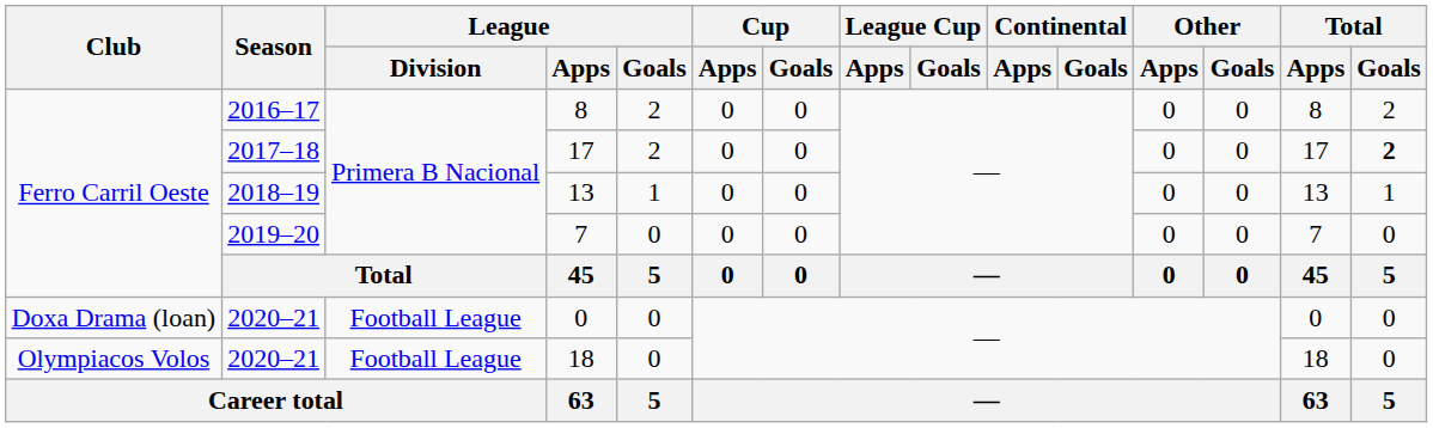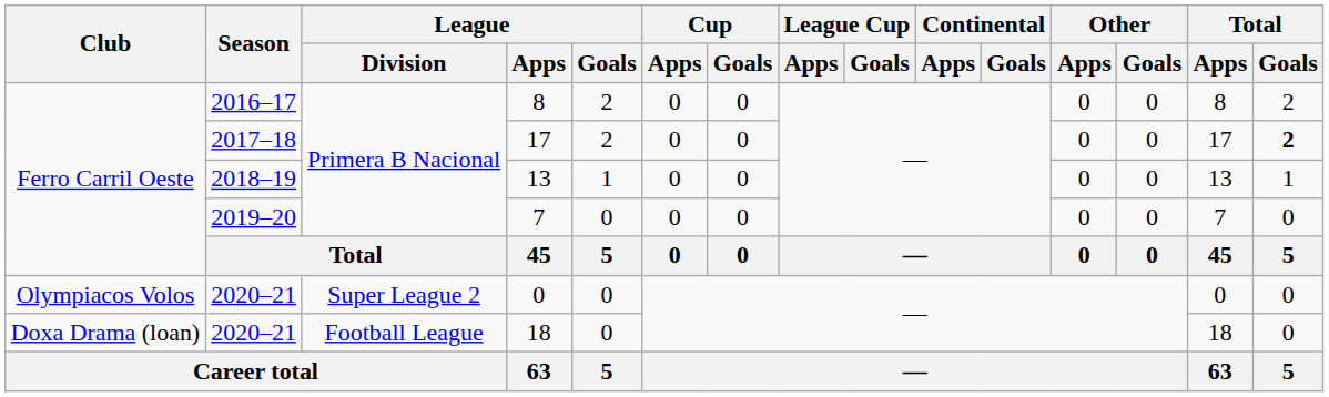row 8 | Club: Doxa Drama (loan) -> Olympiacos Volos
row 8 | League / Division: Football League -> Super League 2
row 9 | Club: Olympiacos Volos -> Doxa Drama (loan)
